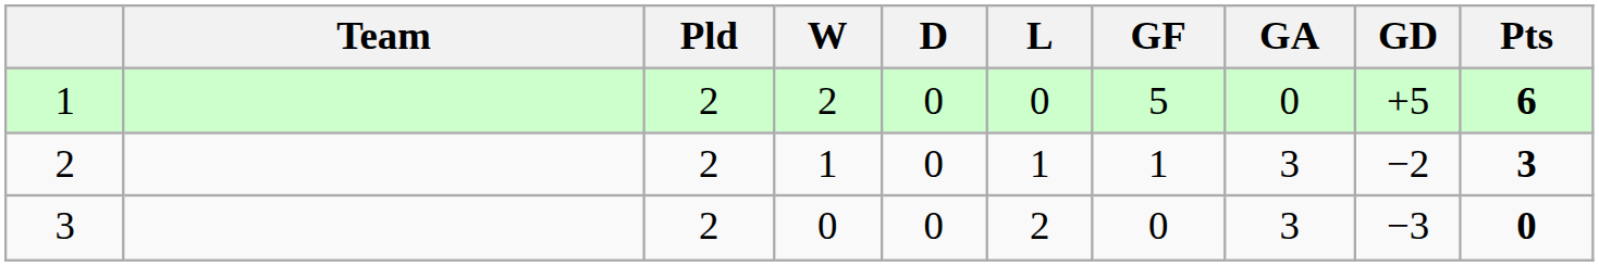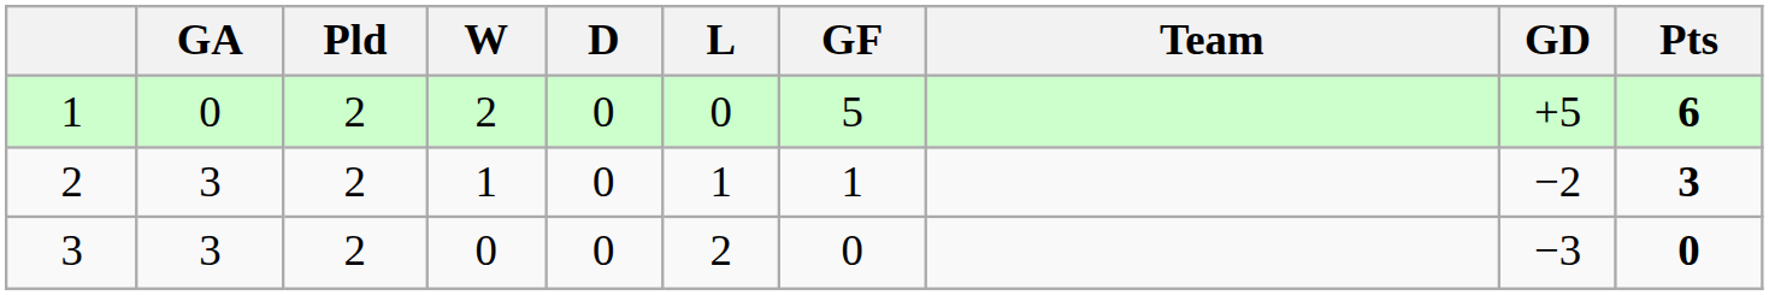columns swapped: Team <-> GA
